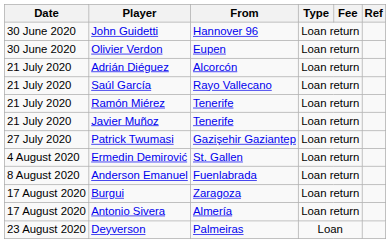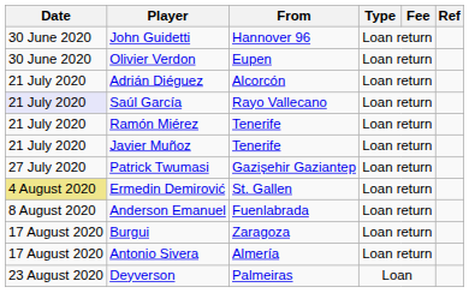Saúl García | Date: no background -> lavender background
Ermedin Demirović | Date: no background -> khaki background
